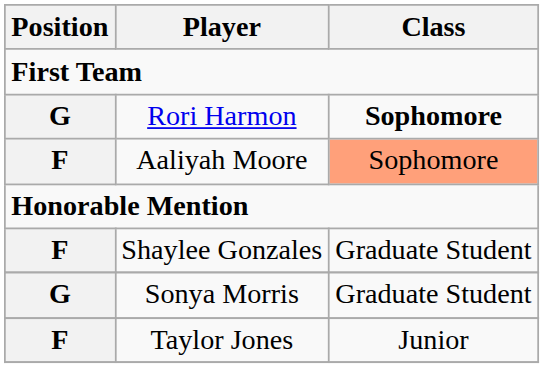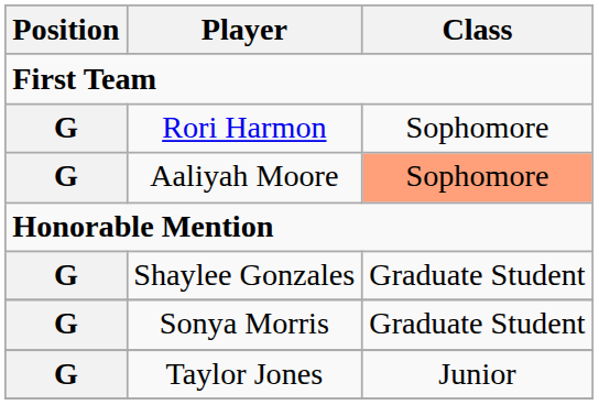Rori Harmon | Class: bold -> normal
Aaliyah Moore | Position: F -> G
Shaylee Gonzales | Position: F -> G
Taylor Jones | Position: F -> G
